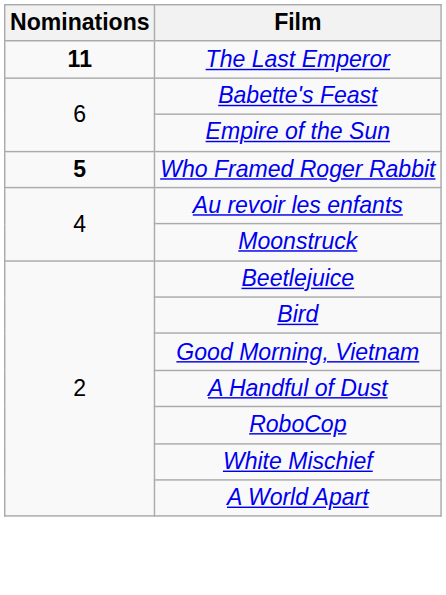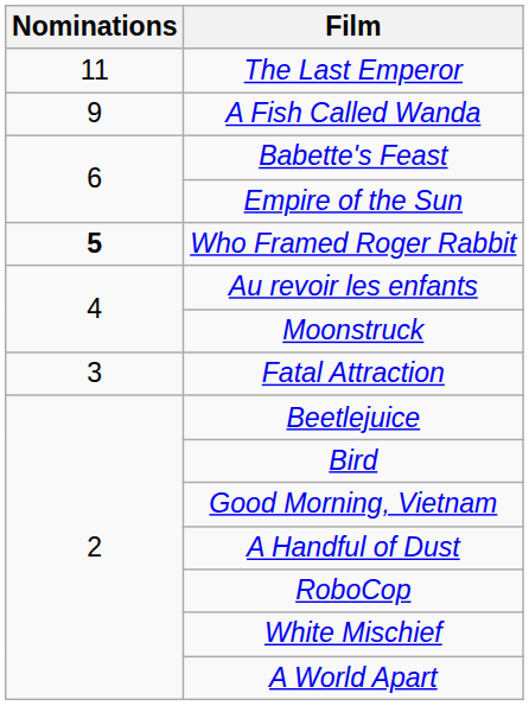The Last Emperor | Nominations: bold -> normal
+ row: 9 | A Fish Called Wanda
+ row: 3 | Fatal Attraction
